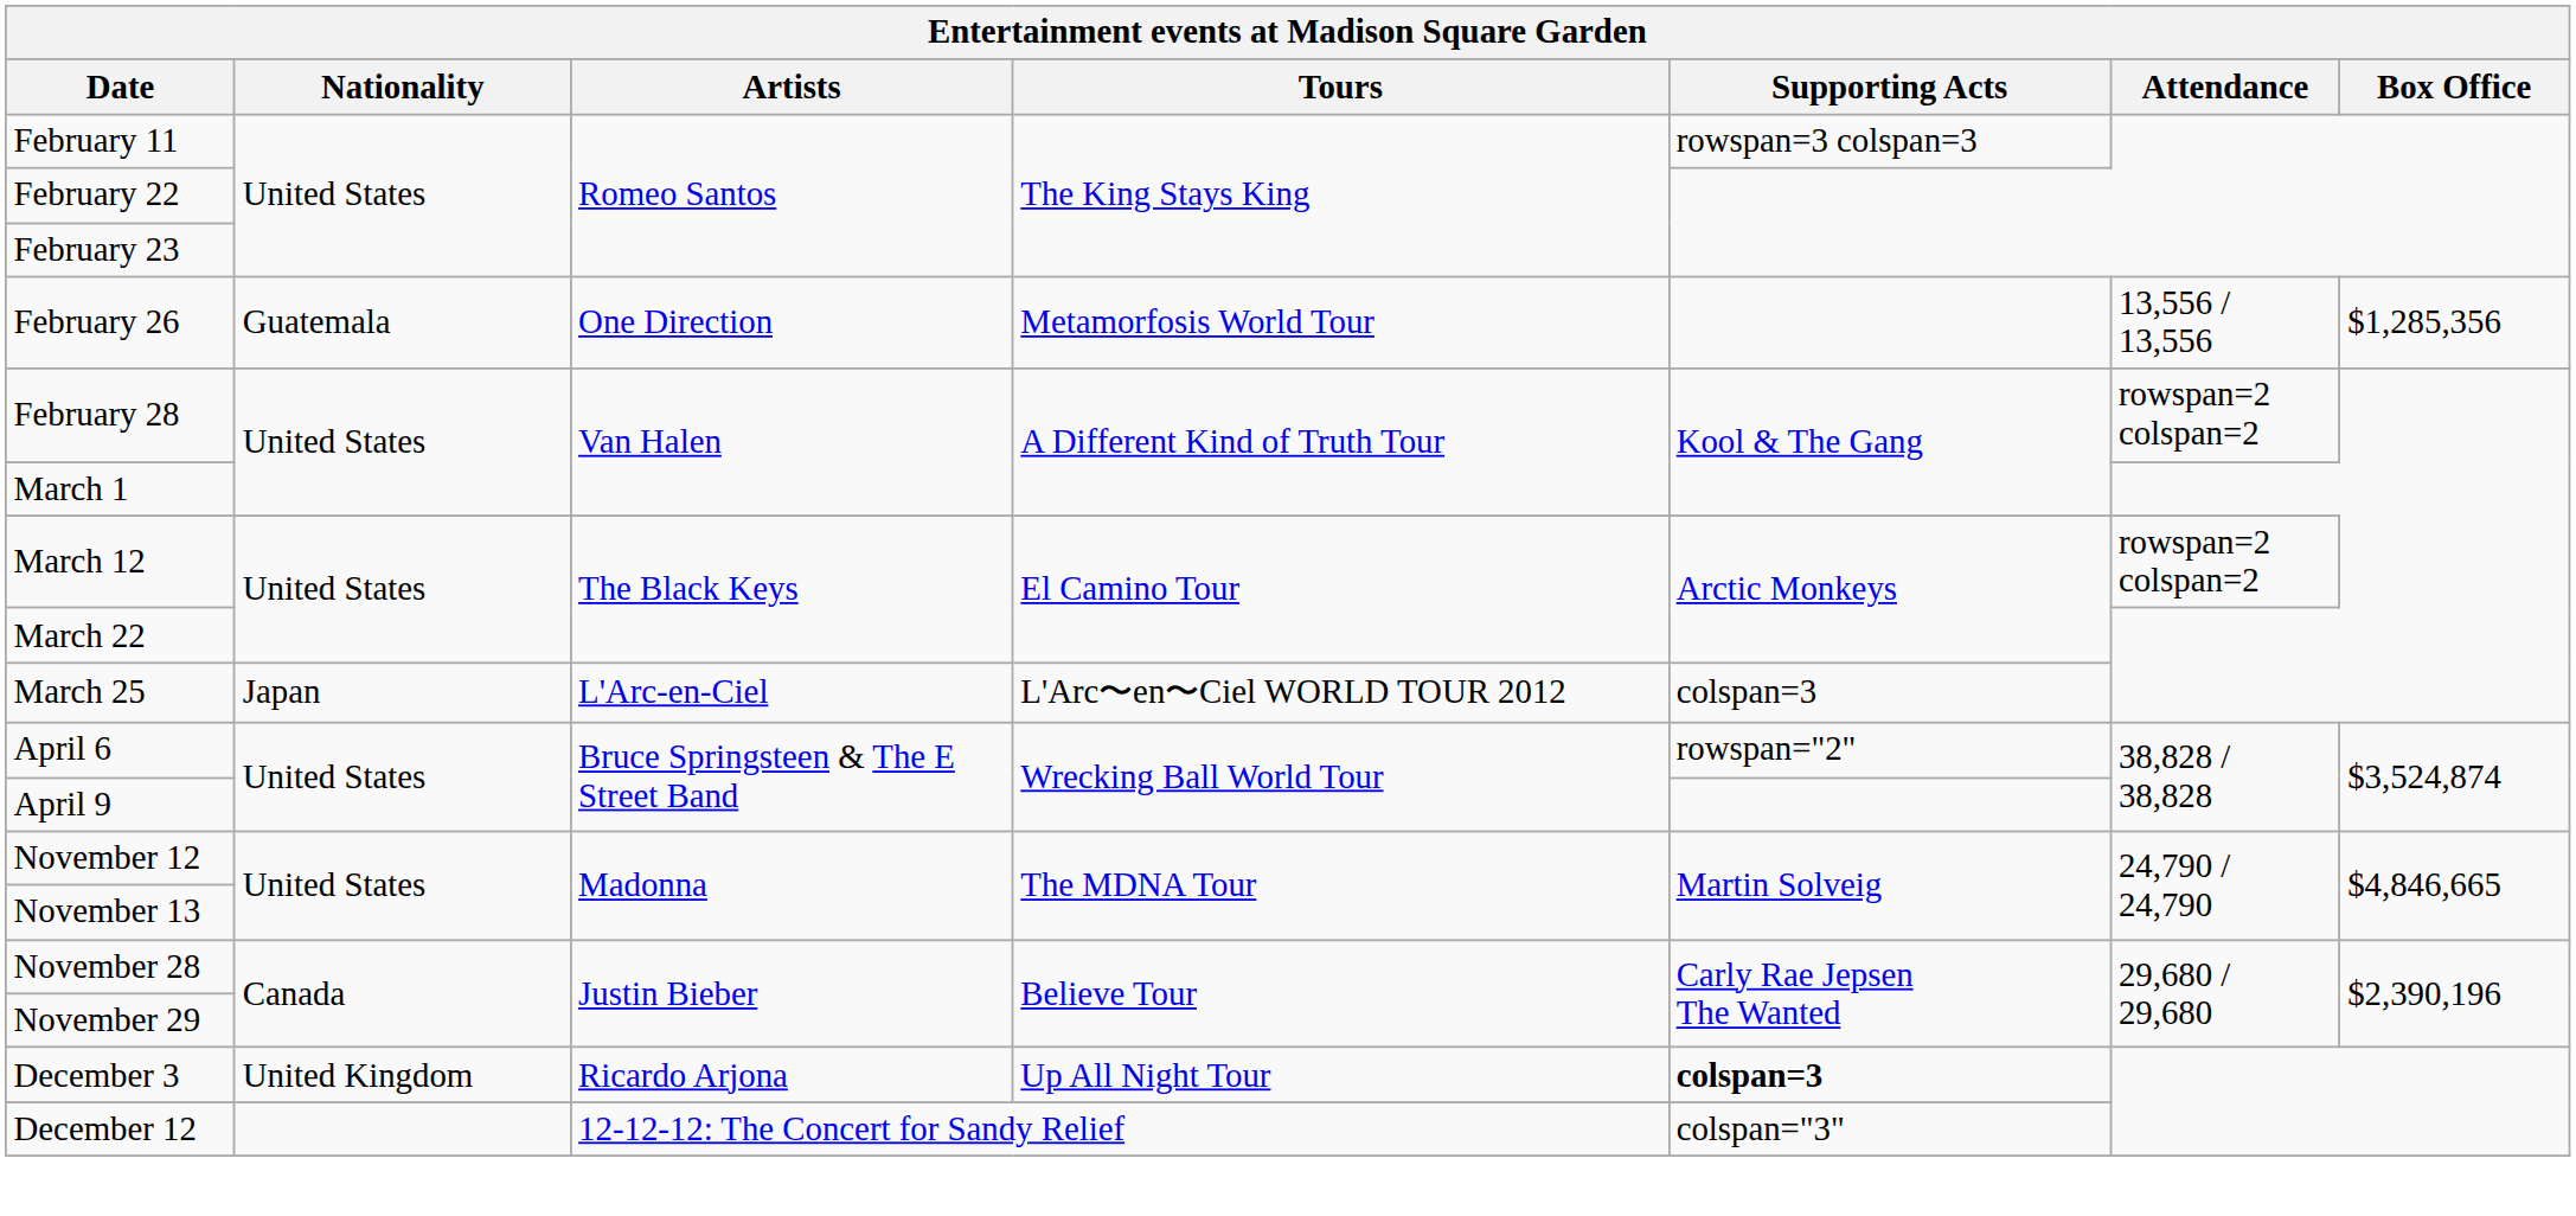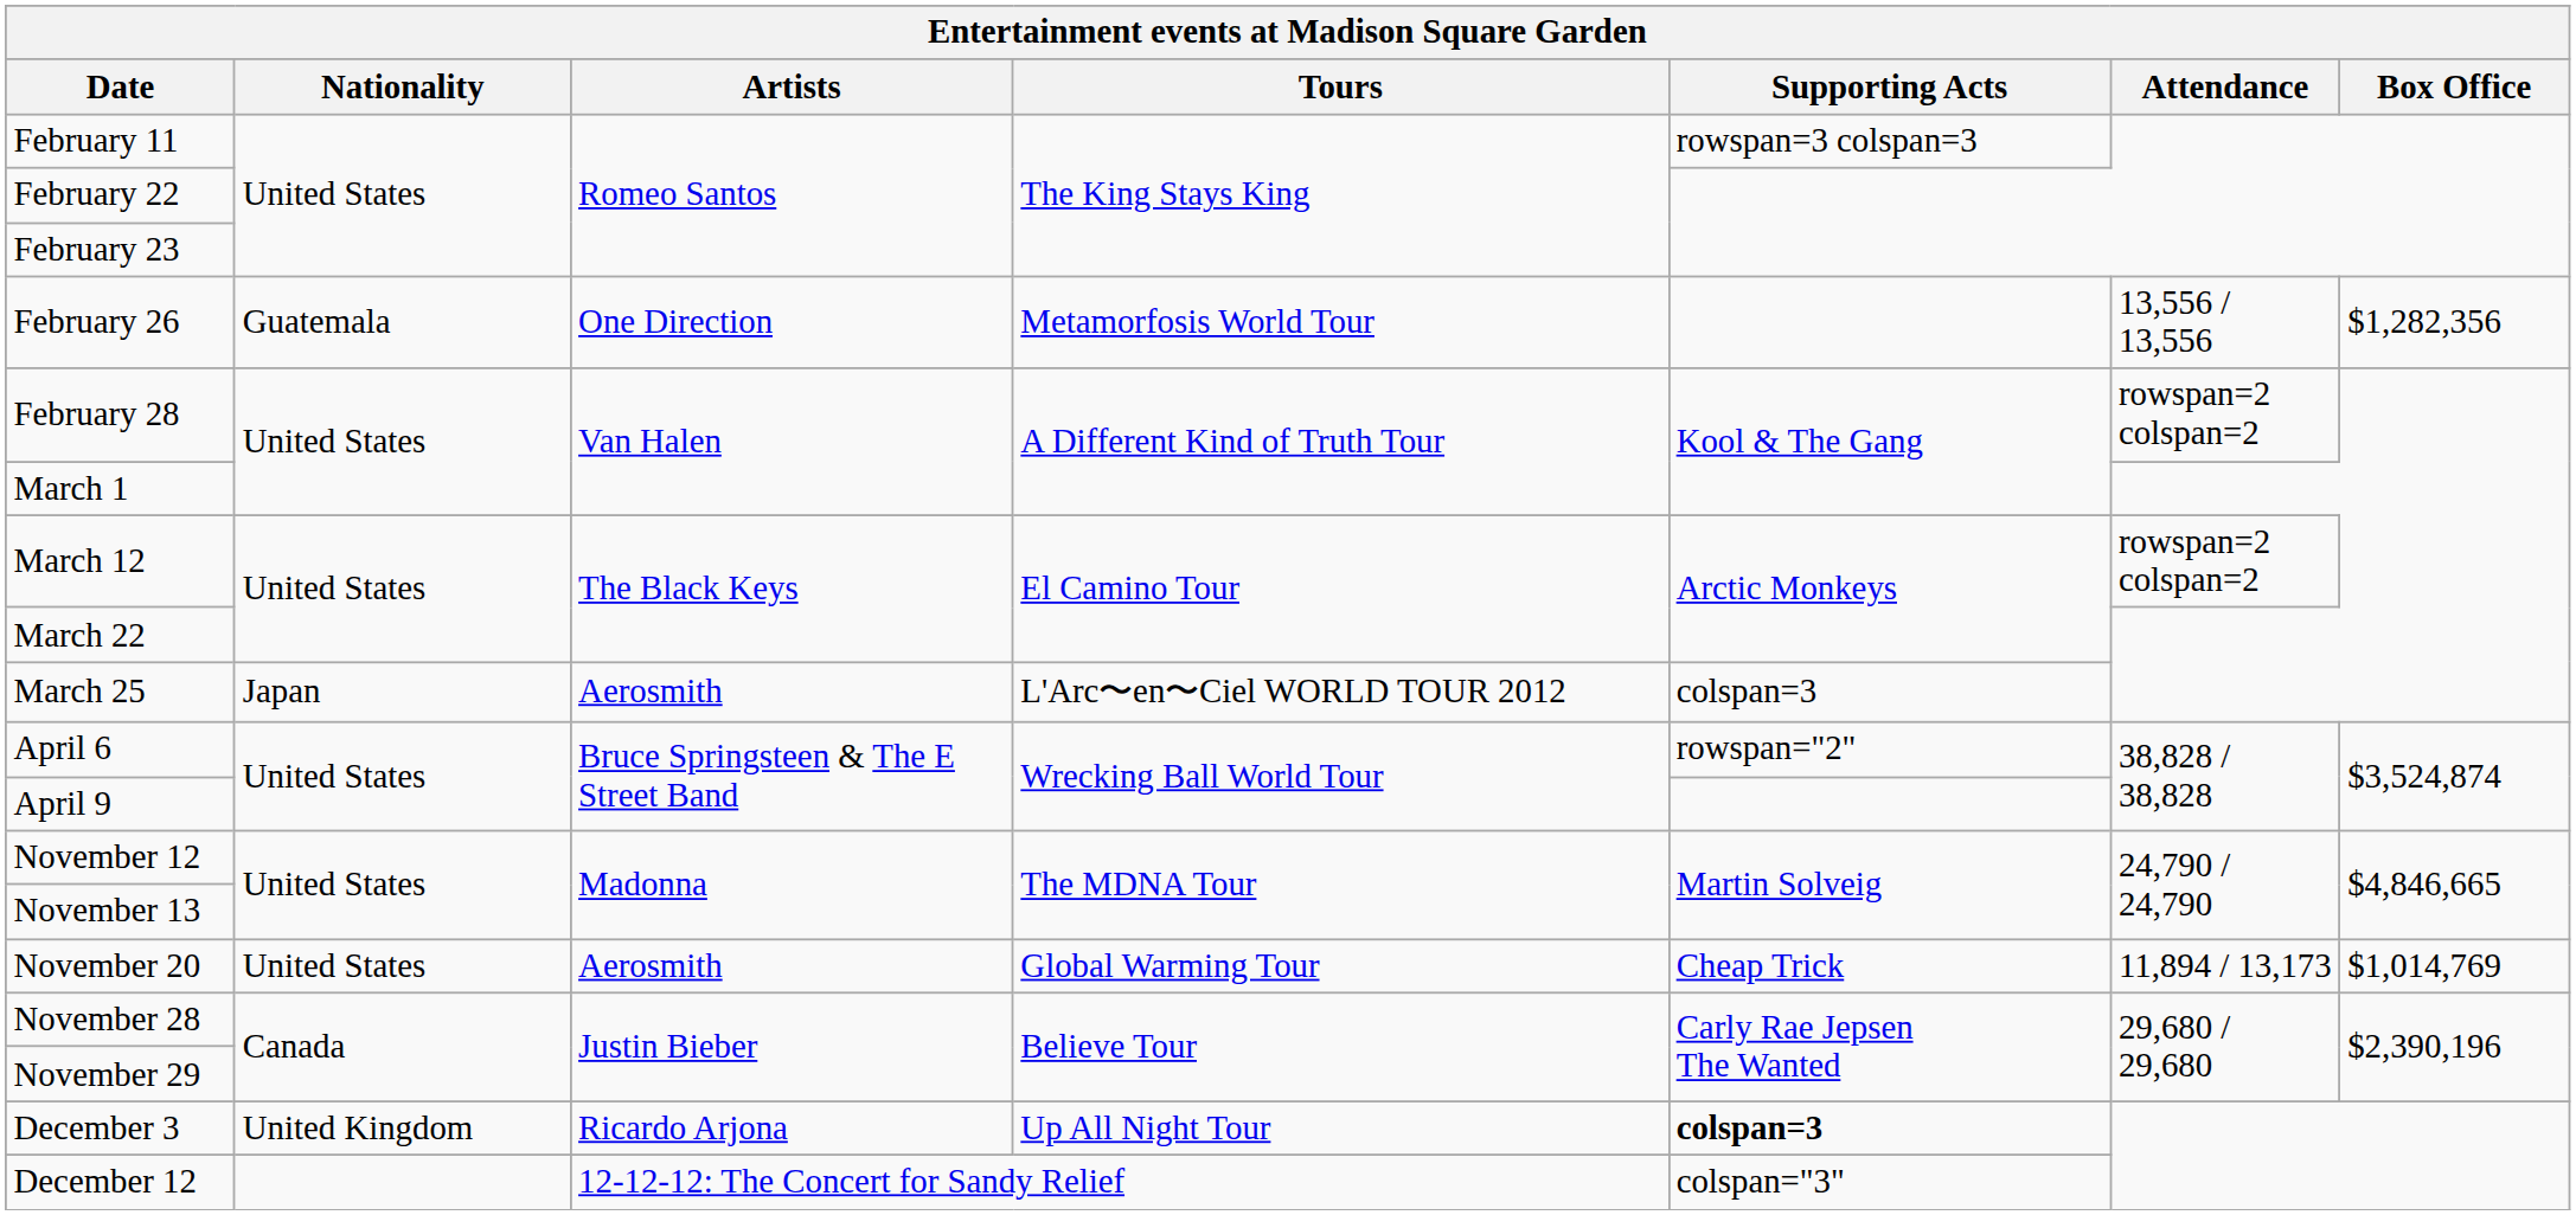February 26 | Box Office: $1,285,356 -> $1,282,356
March 25 | Artists: L'Arc-en-Ciel -> Aerosmith
+ row: November 20 | United States | Aerosmith | Global Warming Tour | Cheap Trick | 11,894 / 13,173 | $1,014,769
